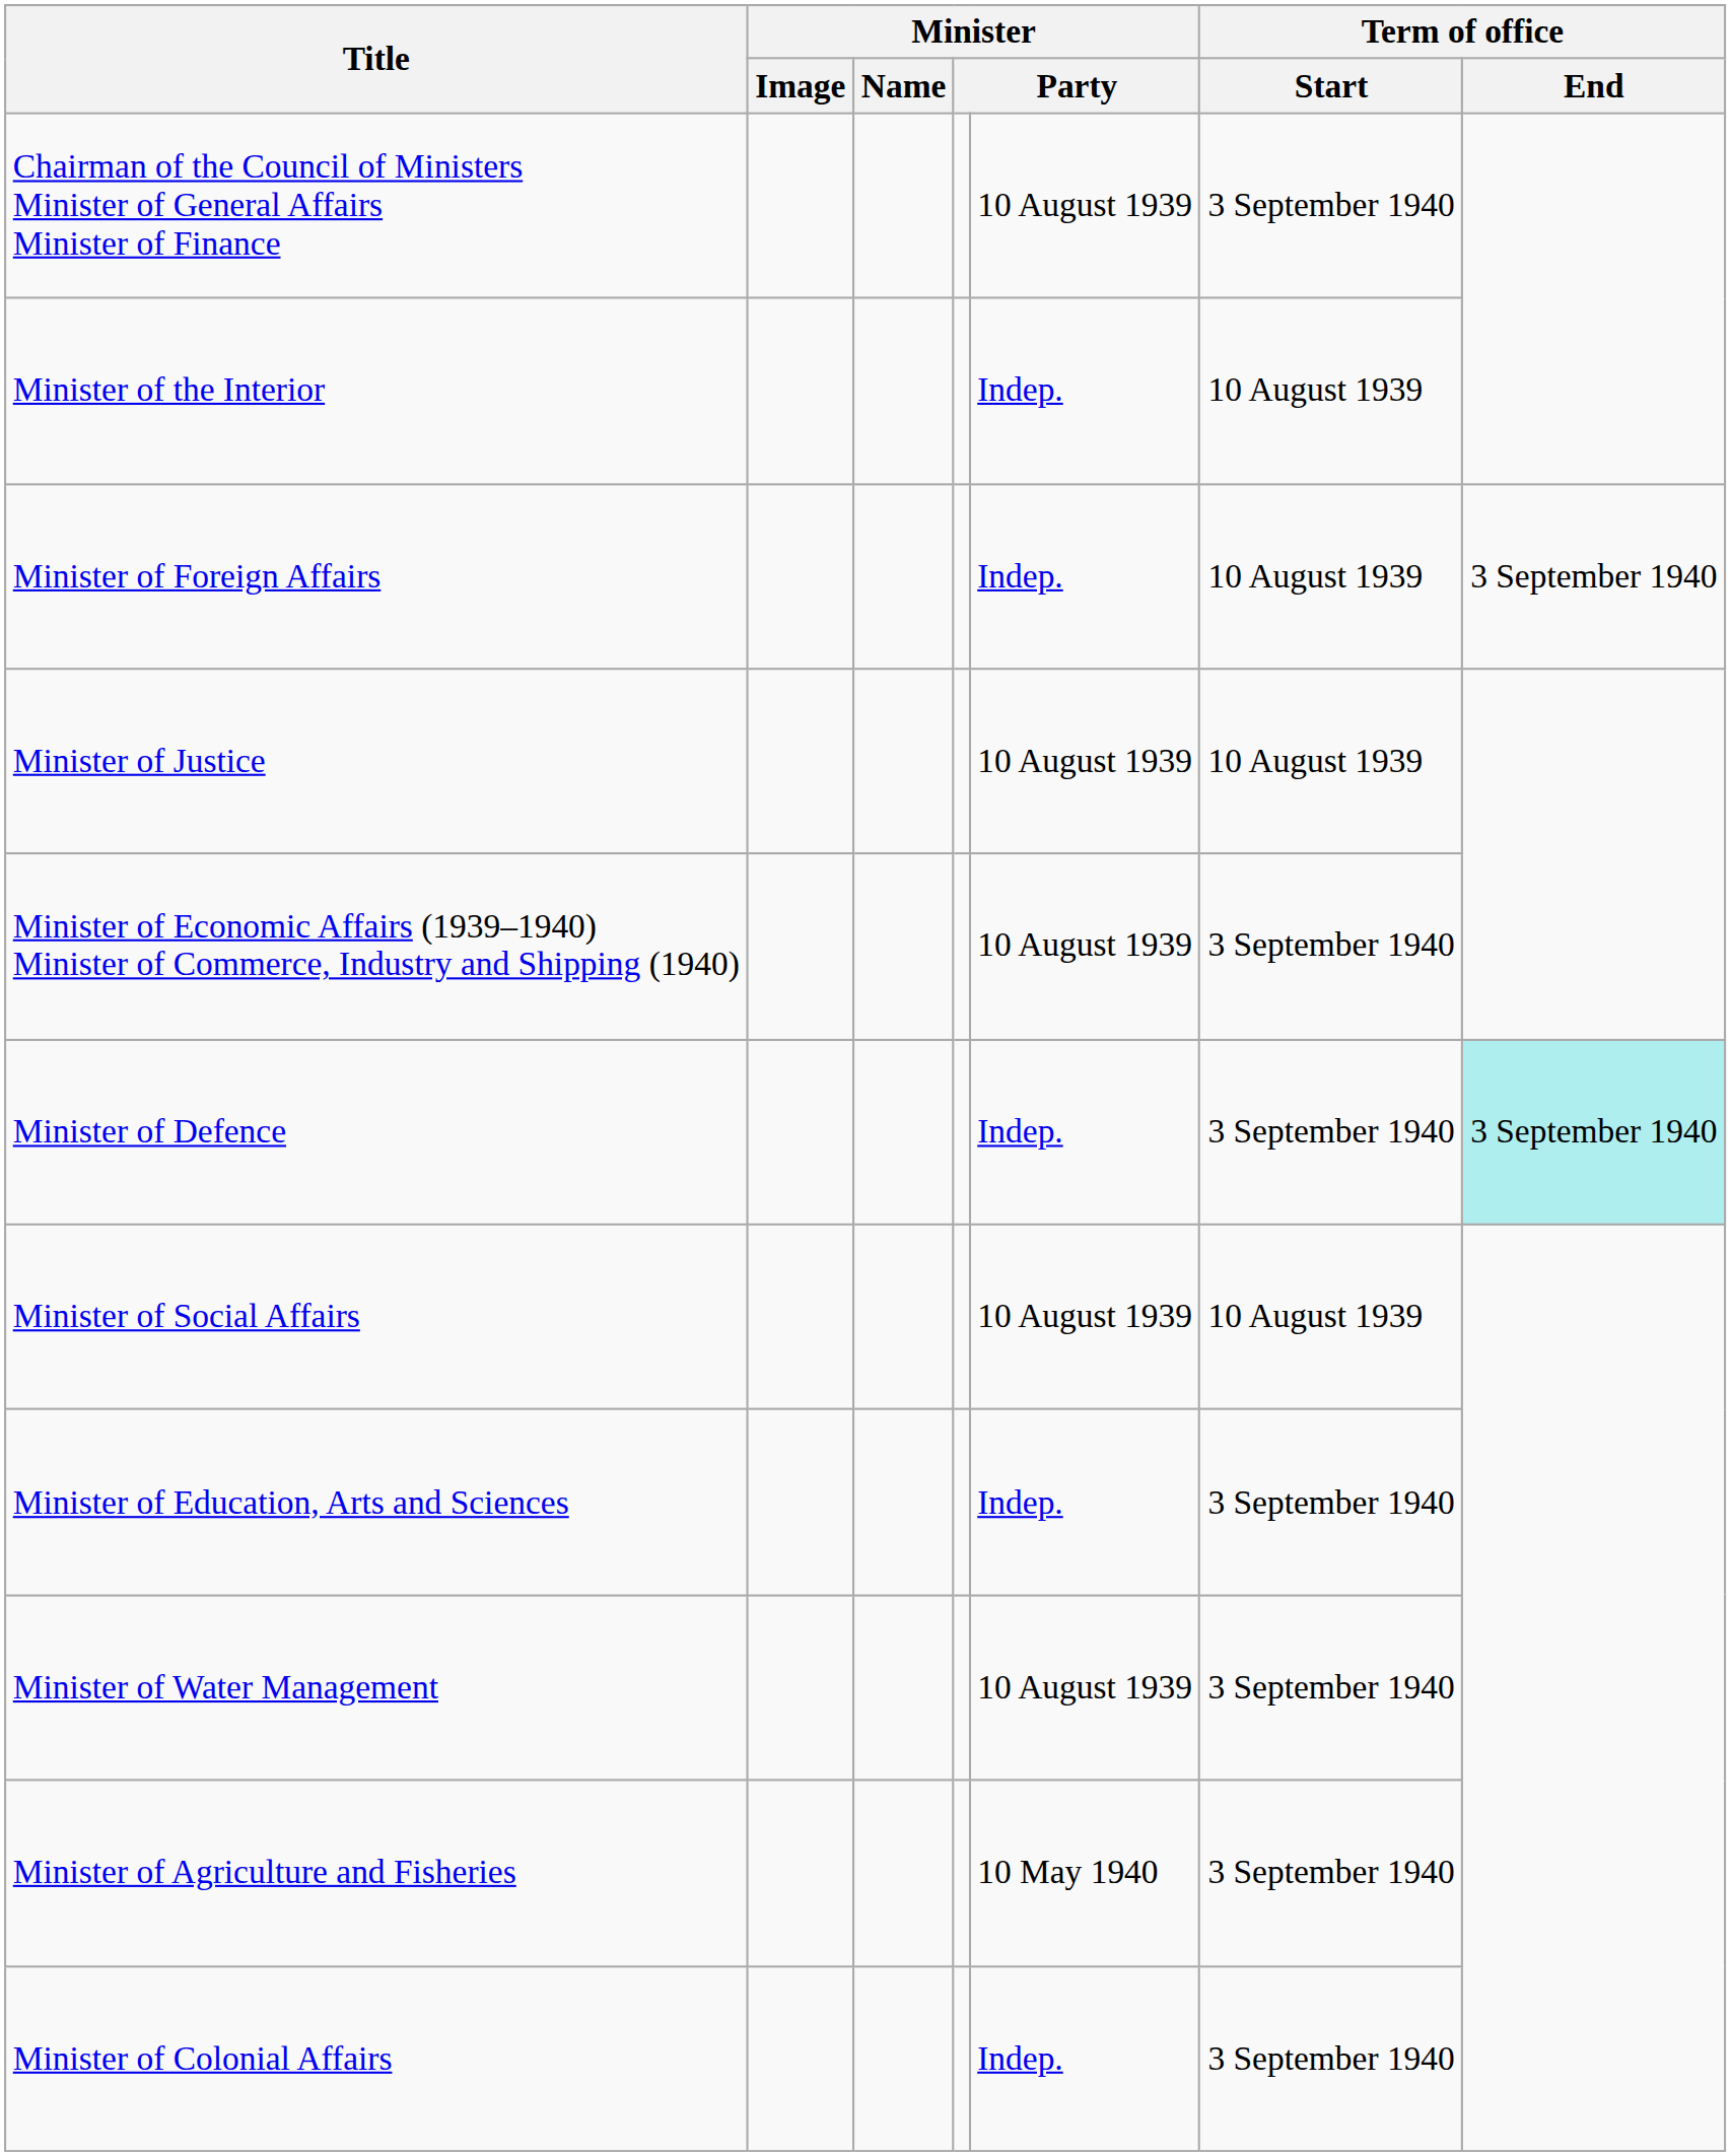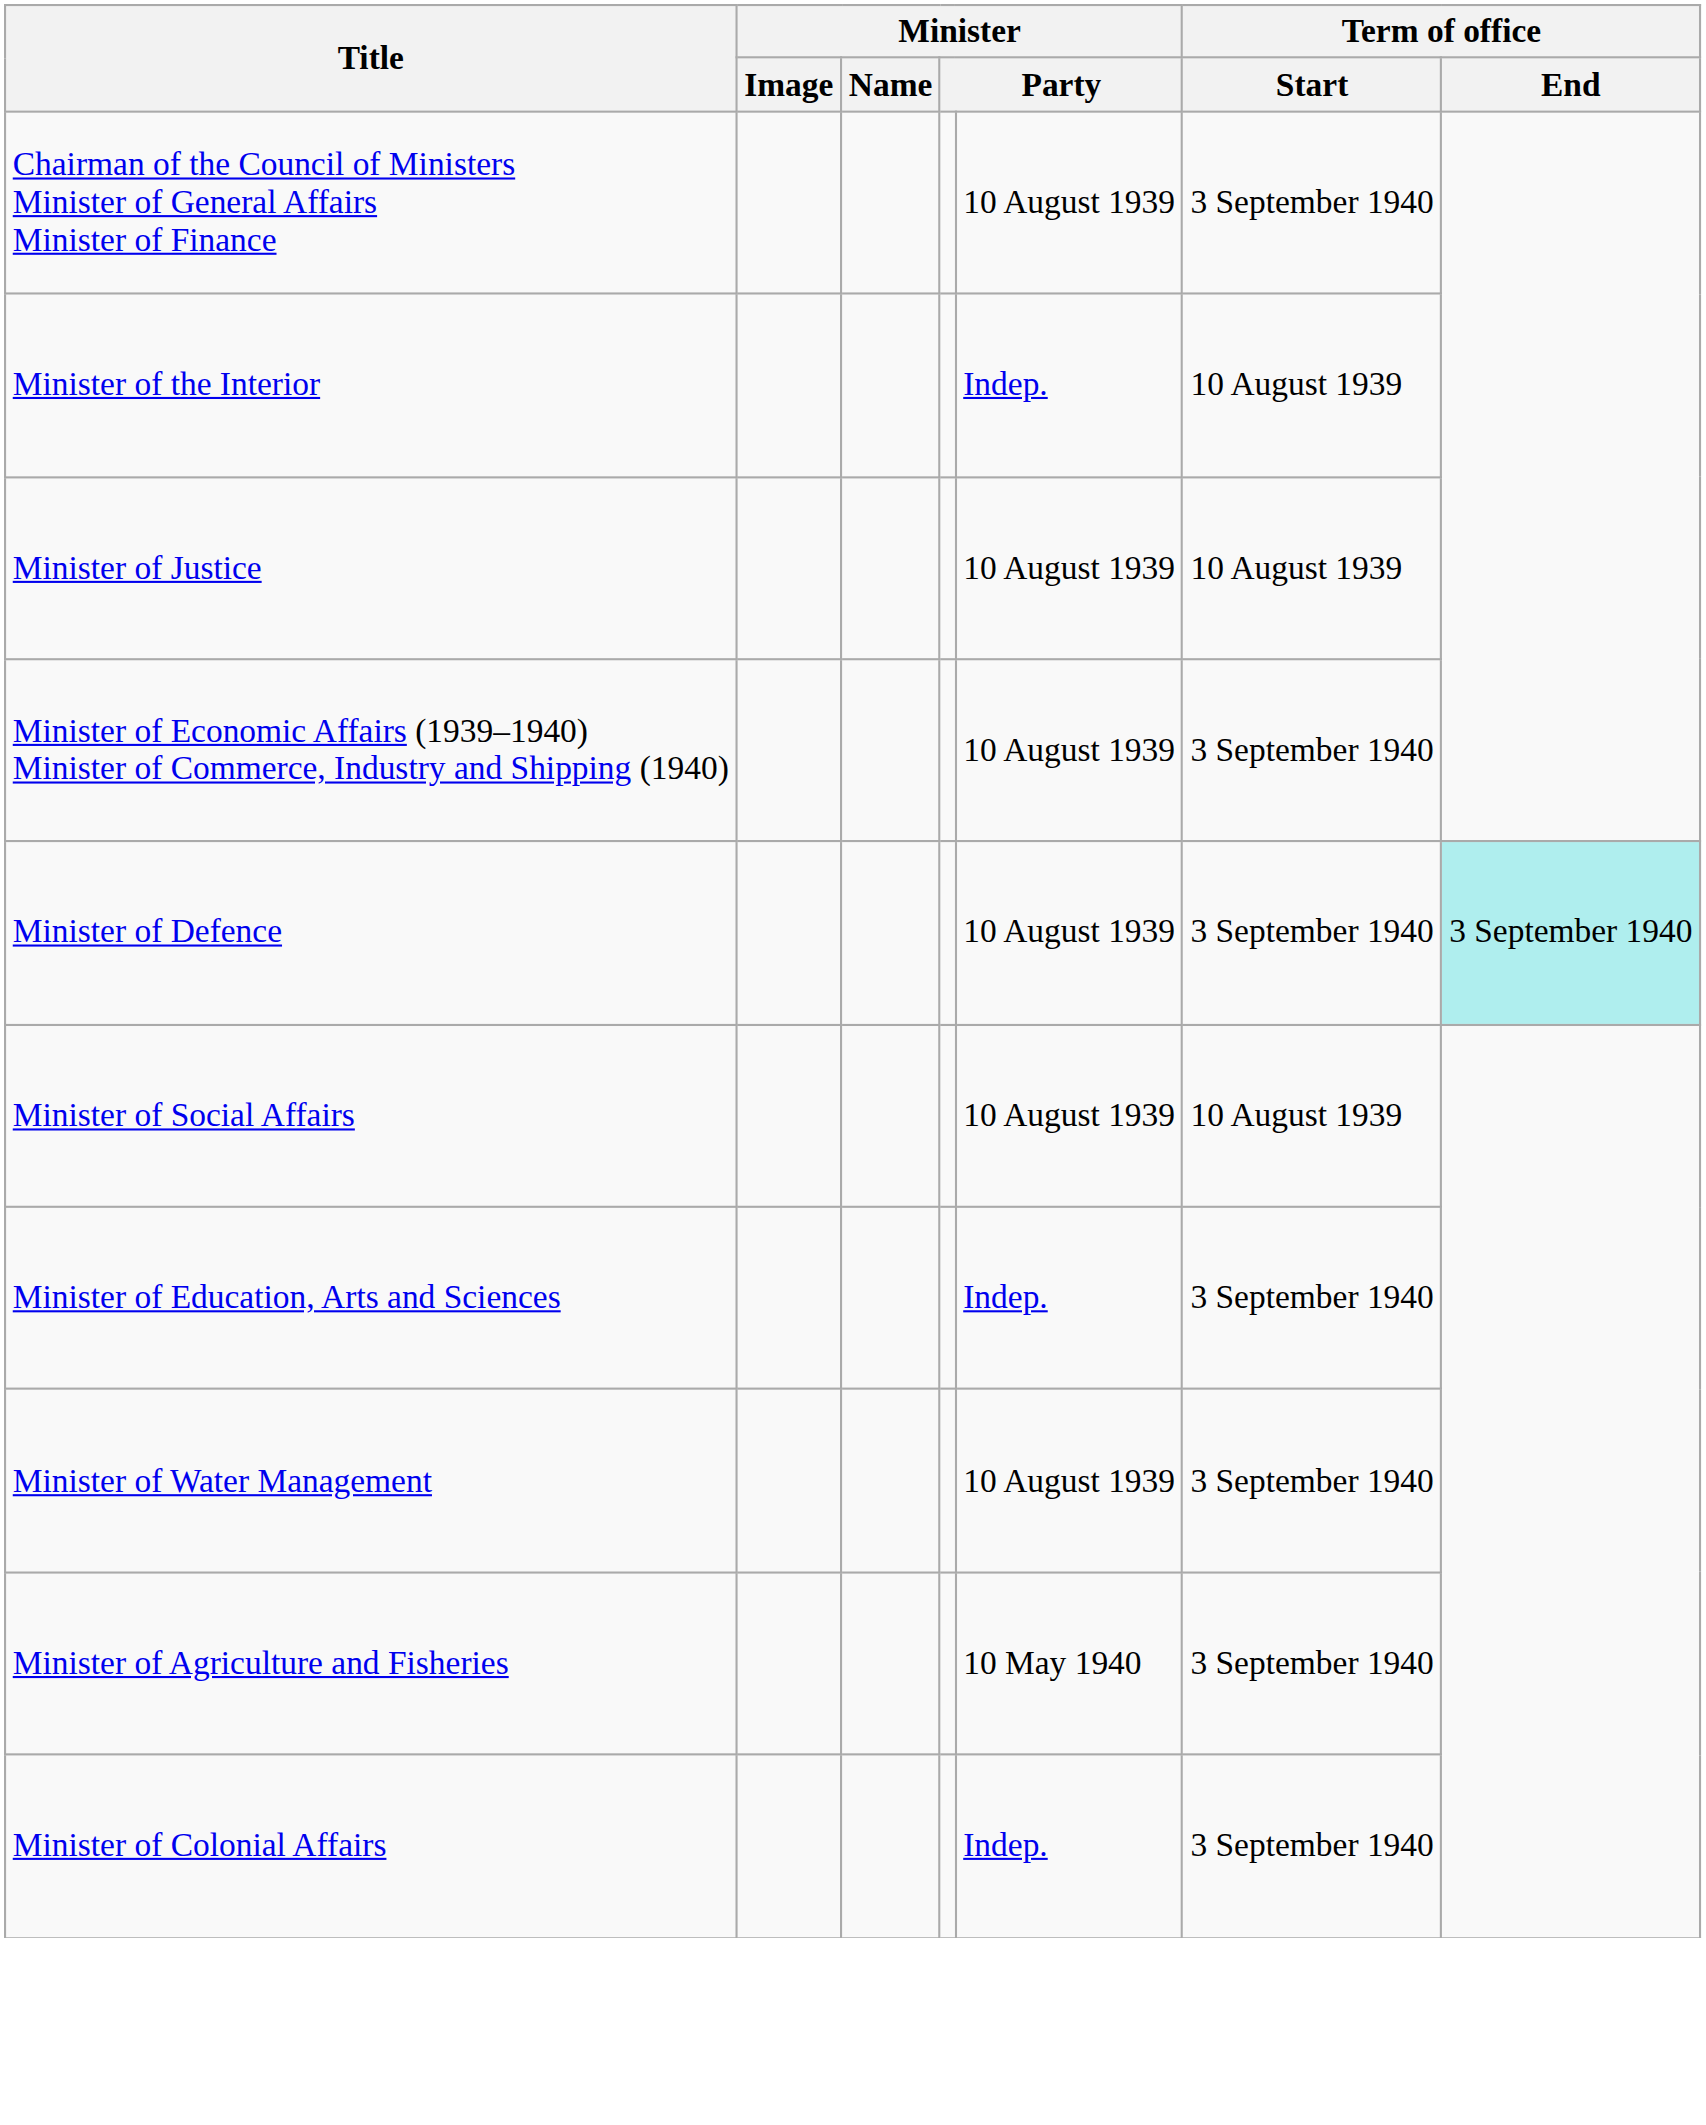- row: Minister of Foreign Affairs | Indep. | 10 August 1939 | 3 September 1940
Minister of Defence | column 5: Indep. -> 10 August 1939
